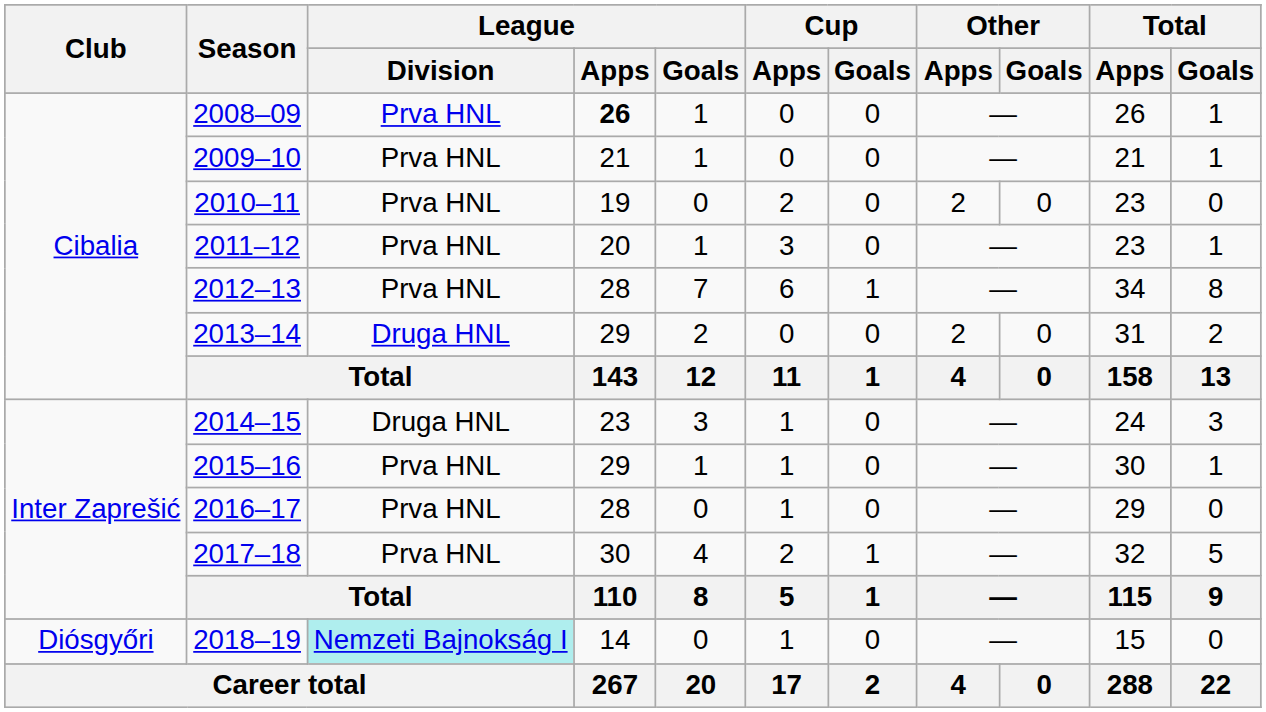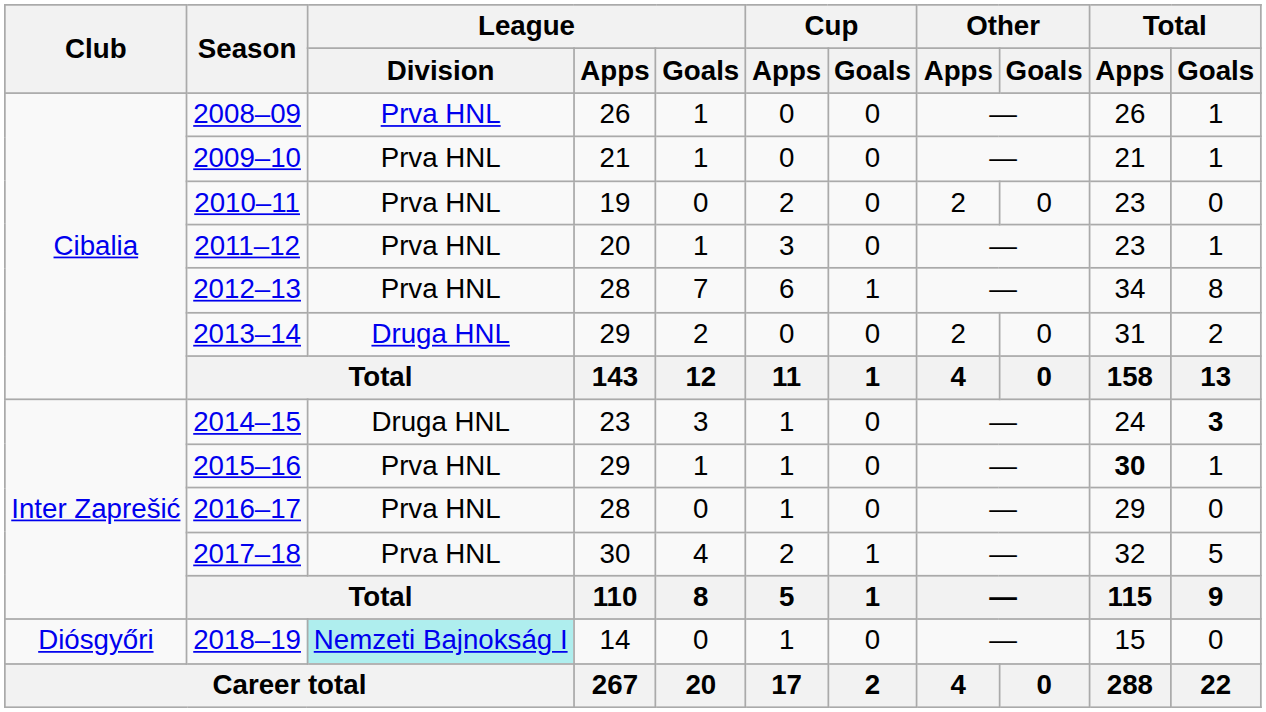2008–09 | League / Apps: bold -> normal
2014–15 | Total / Goals: normal -> bold
2015–16 | Total / Apps: normal -> bold
